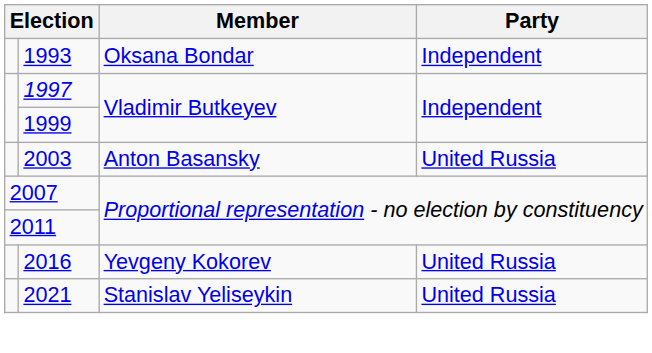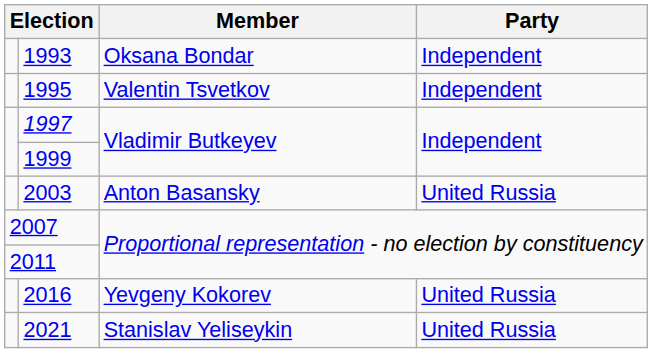+ row: 1995 | Valentin Tsvetkov | Independent
